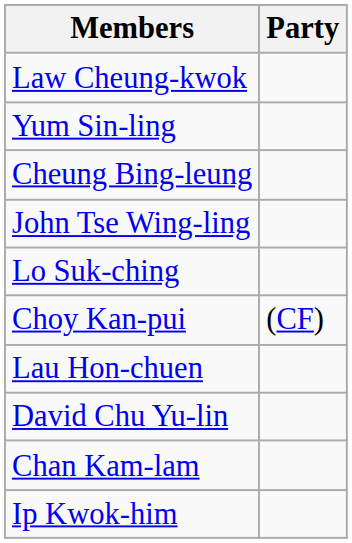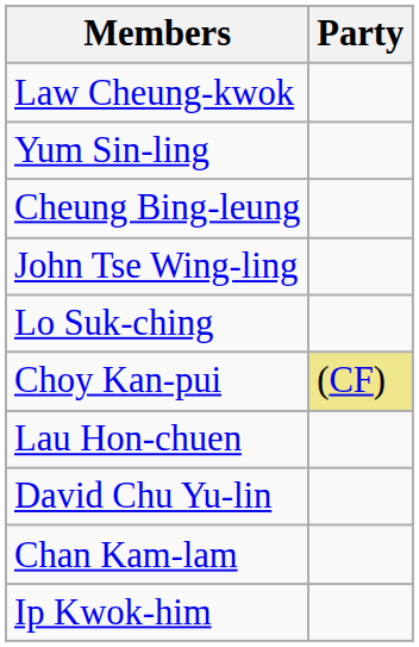Choy Kan-pui | column 2: no background -> khaki background
